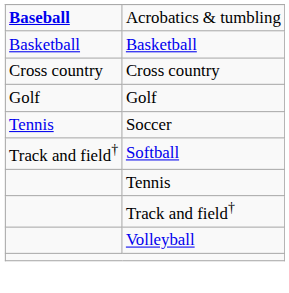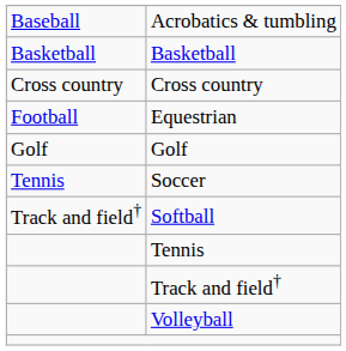Acrobatics & tumbling | column 1: bold -> normal
+ row: Football | Equestrian
